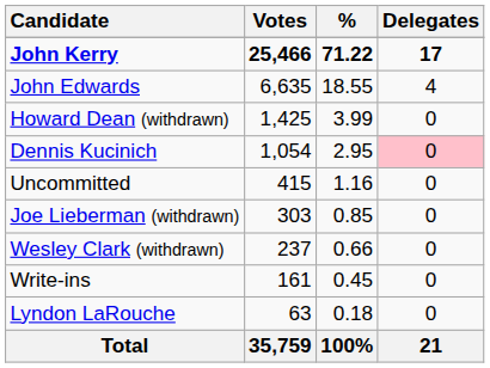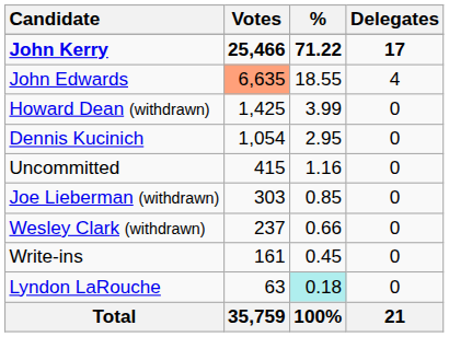John Edwards | Votes: no background -> lightsalmon background
Dennis Kucinich | Delegates: pink background -> no background
Lyndon LaRouche | %: no background -> paleturquoise background
